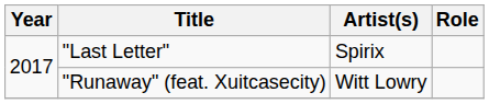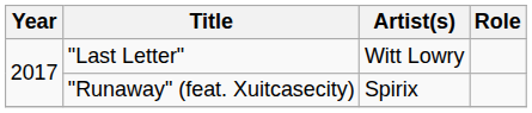"Last Letter" | Artist(s): Spirix -> Witt Lowry
"Runaway" (feat. Xuitcasecity) | Artist(s): Witt Lowry -> Spirix
